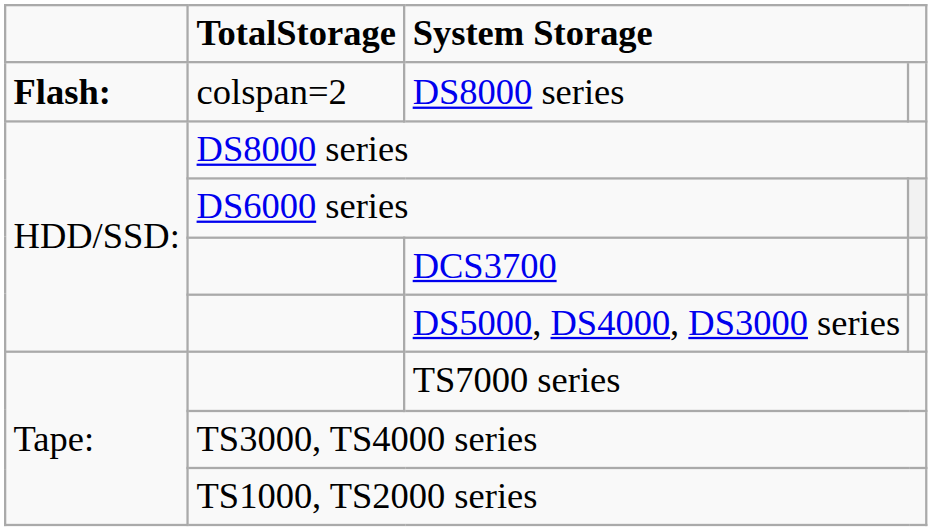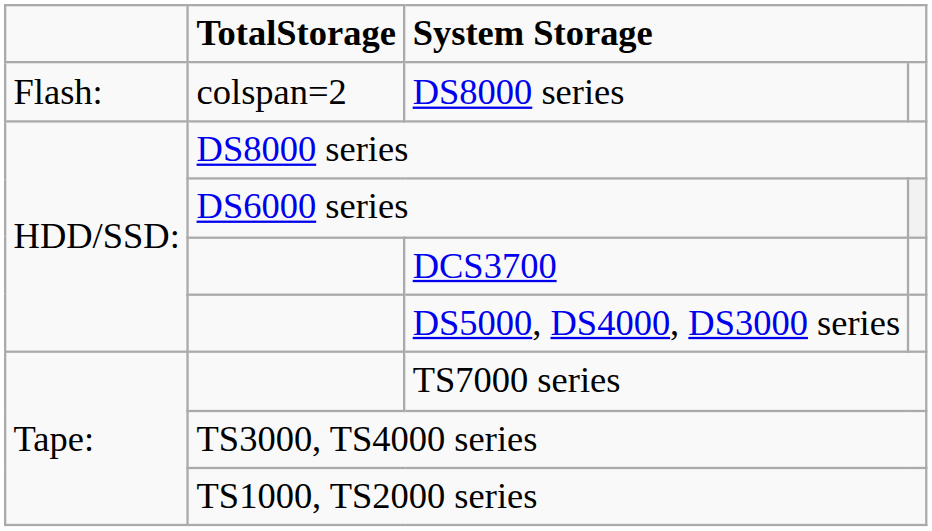colspan=2 / DS8000 series | column 1: bold -> normal
